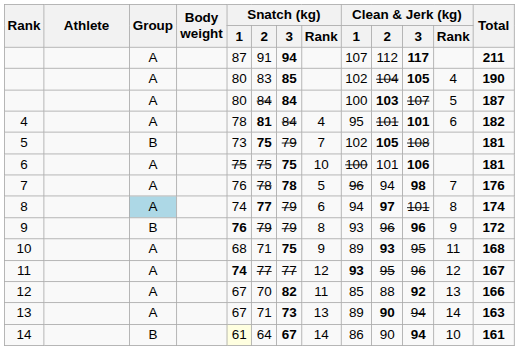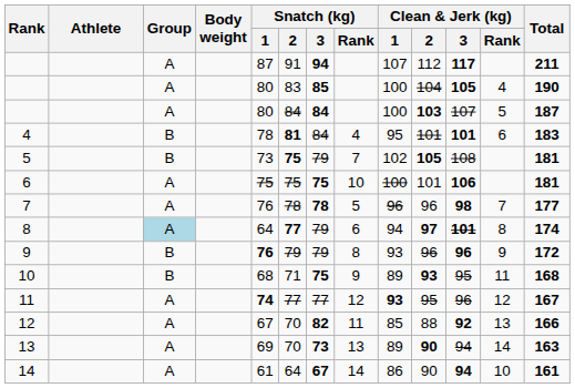row 4 | Clean & Jerk (kg) / 1: 102 -> 100
row 6 | Group: A -> B
row 6 | Total: 182 -> 183
row 9 | Clean & Jerk (kg) / 2: 94 -> 96
row 9 | Total: 176 -> 177
row 10 | Snatch (kg) / 1: 74 -> 64
row 10 | Clean & Jerk (kg) / 3: normal -> bold
row 12 | Group: A -> B
row 15 | Snatch (kg) / 1: 67 -> 69
row 15 | Snatch (kg) / 2: 71 -> 70
row 16 | Group: B -> A
row 16 | Snatch (kg) / 1: lightyellow background -> no background
